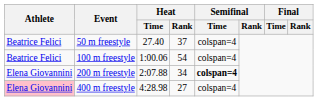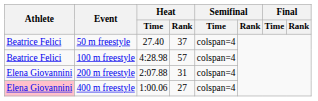100 m freestyle | Heat / Time: 1:00.06 -> 4:28.98
100 m freestyle | Heat / Rank: 54 -> 57
200 m freestyle | Heat / Rank: 34 -> 31
200 m freestyle | Semifinal / Time: bold -> normal
400 m freestyle | Heat / Time: 4:28.98 -> 1:00.06
